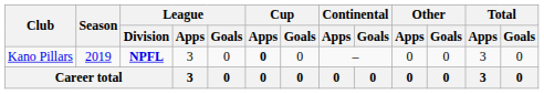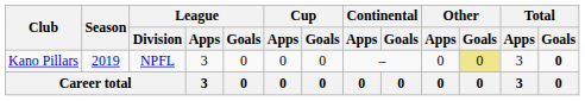Kano Pillars | League / Division: bold -> normal
Kano Pillars | Cup / Apps: bold -> normal
Kano Pillars | Other / Goals: no background -> khaki background
Kano Pillars | Total / Goals: normal -> bold
